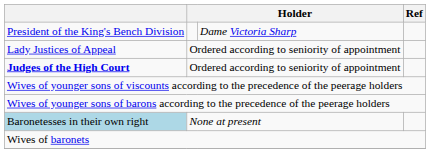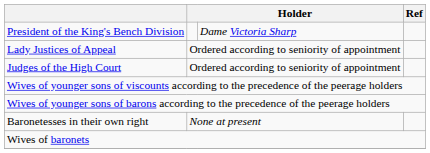Judges of the High Court | column 1: bold -> normal
Baronetesses in their own right | column 1: lightblue background -> no background
